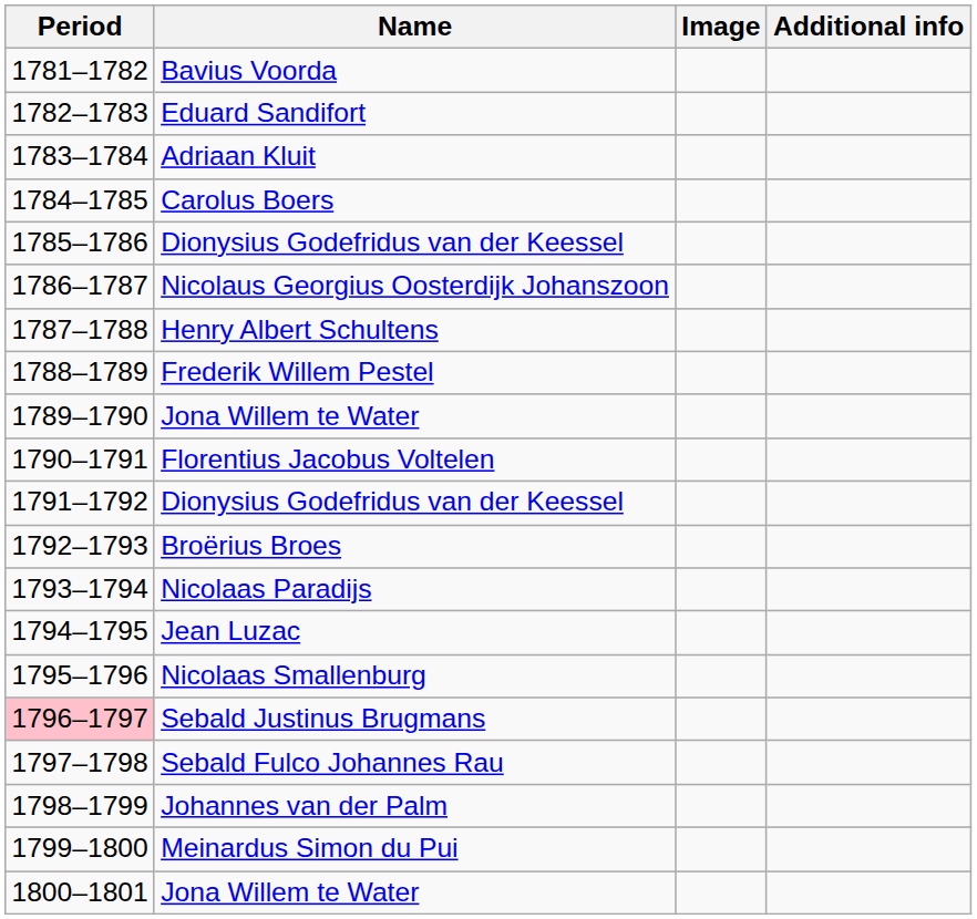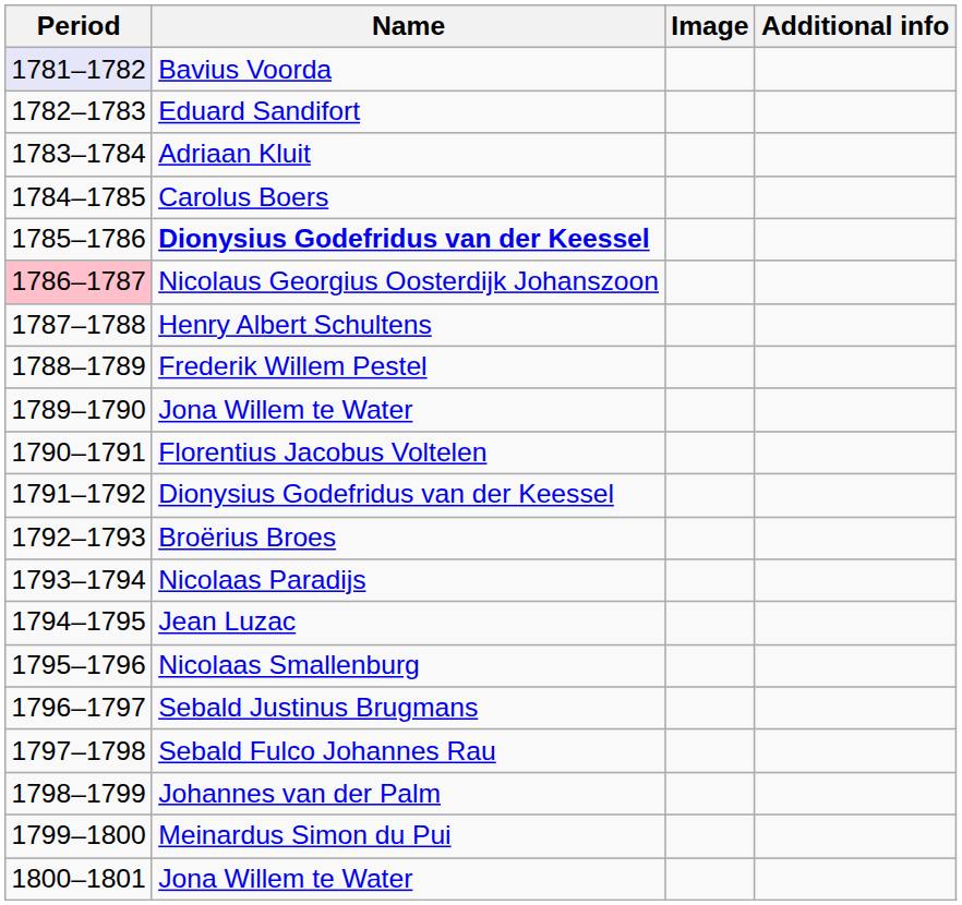Bavius Voorda | Period: no background -> lavender background
1785–1786 / Dionysius Godefridus van der Keessel | Name: normal -> bold
Nicolaus Georgius Oosterdijk Johanszoon | Period: no background -> pink background
Sebald Justinus Brugmans | Period: pink background -> no background
